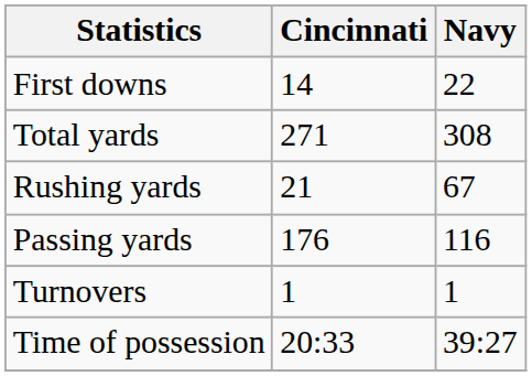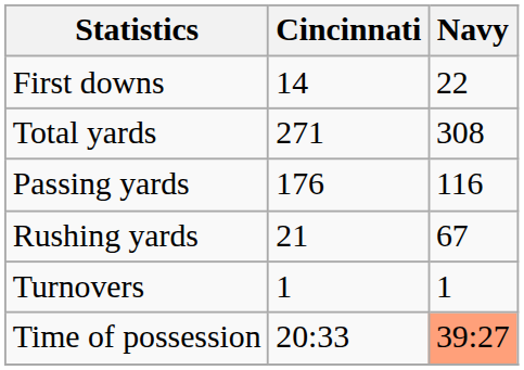rows swapped: Rushing yards <-> Passing yards
Time of possession | Navy: no background -> lightsalmon background
